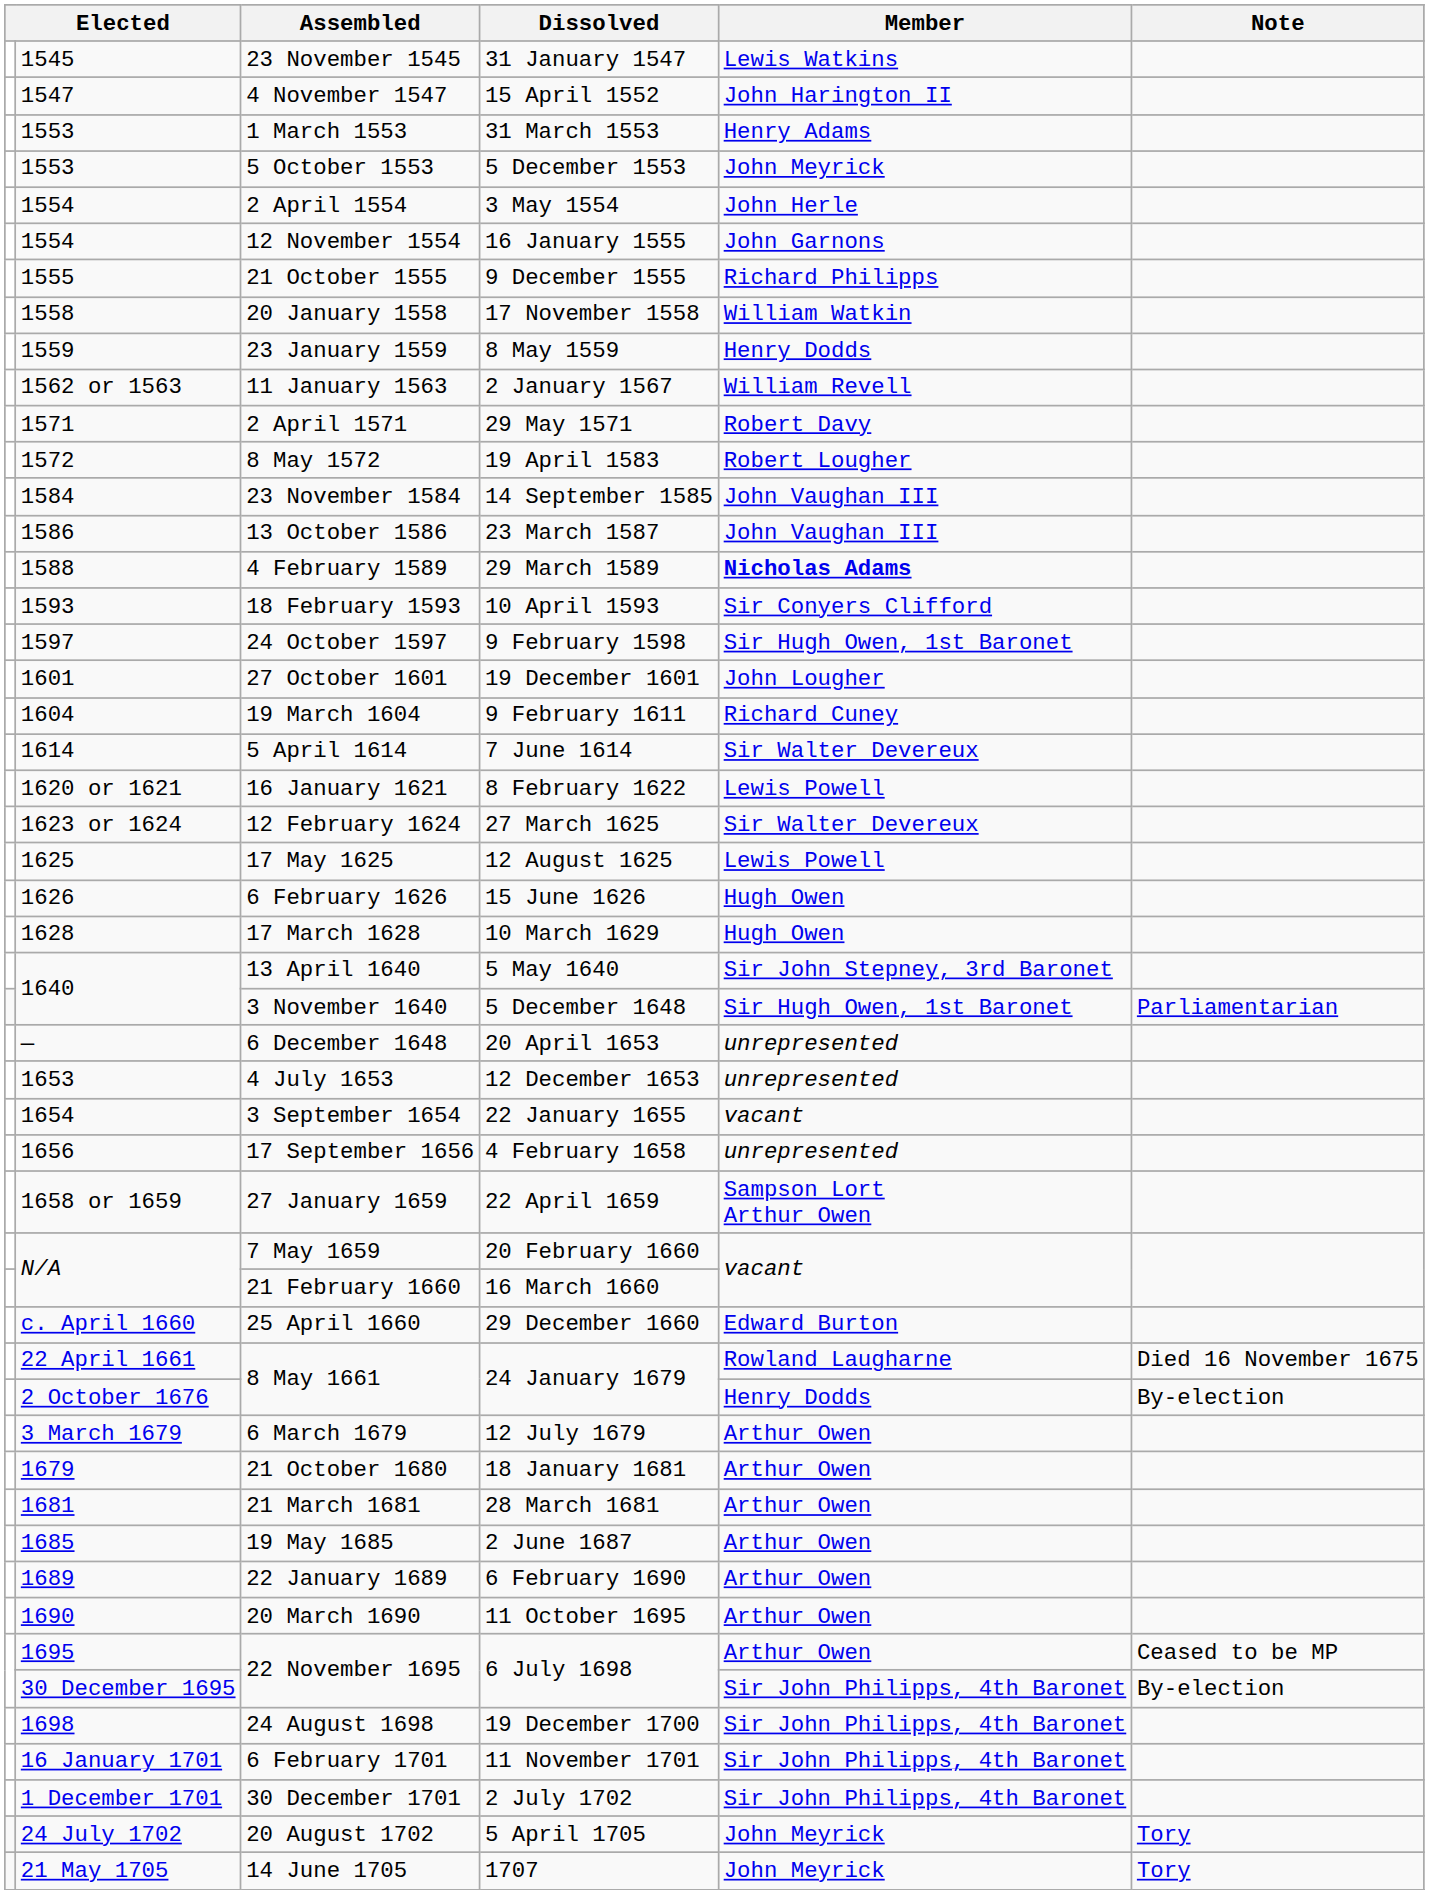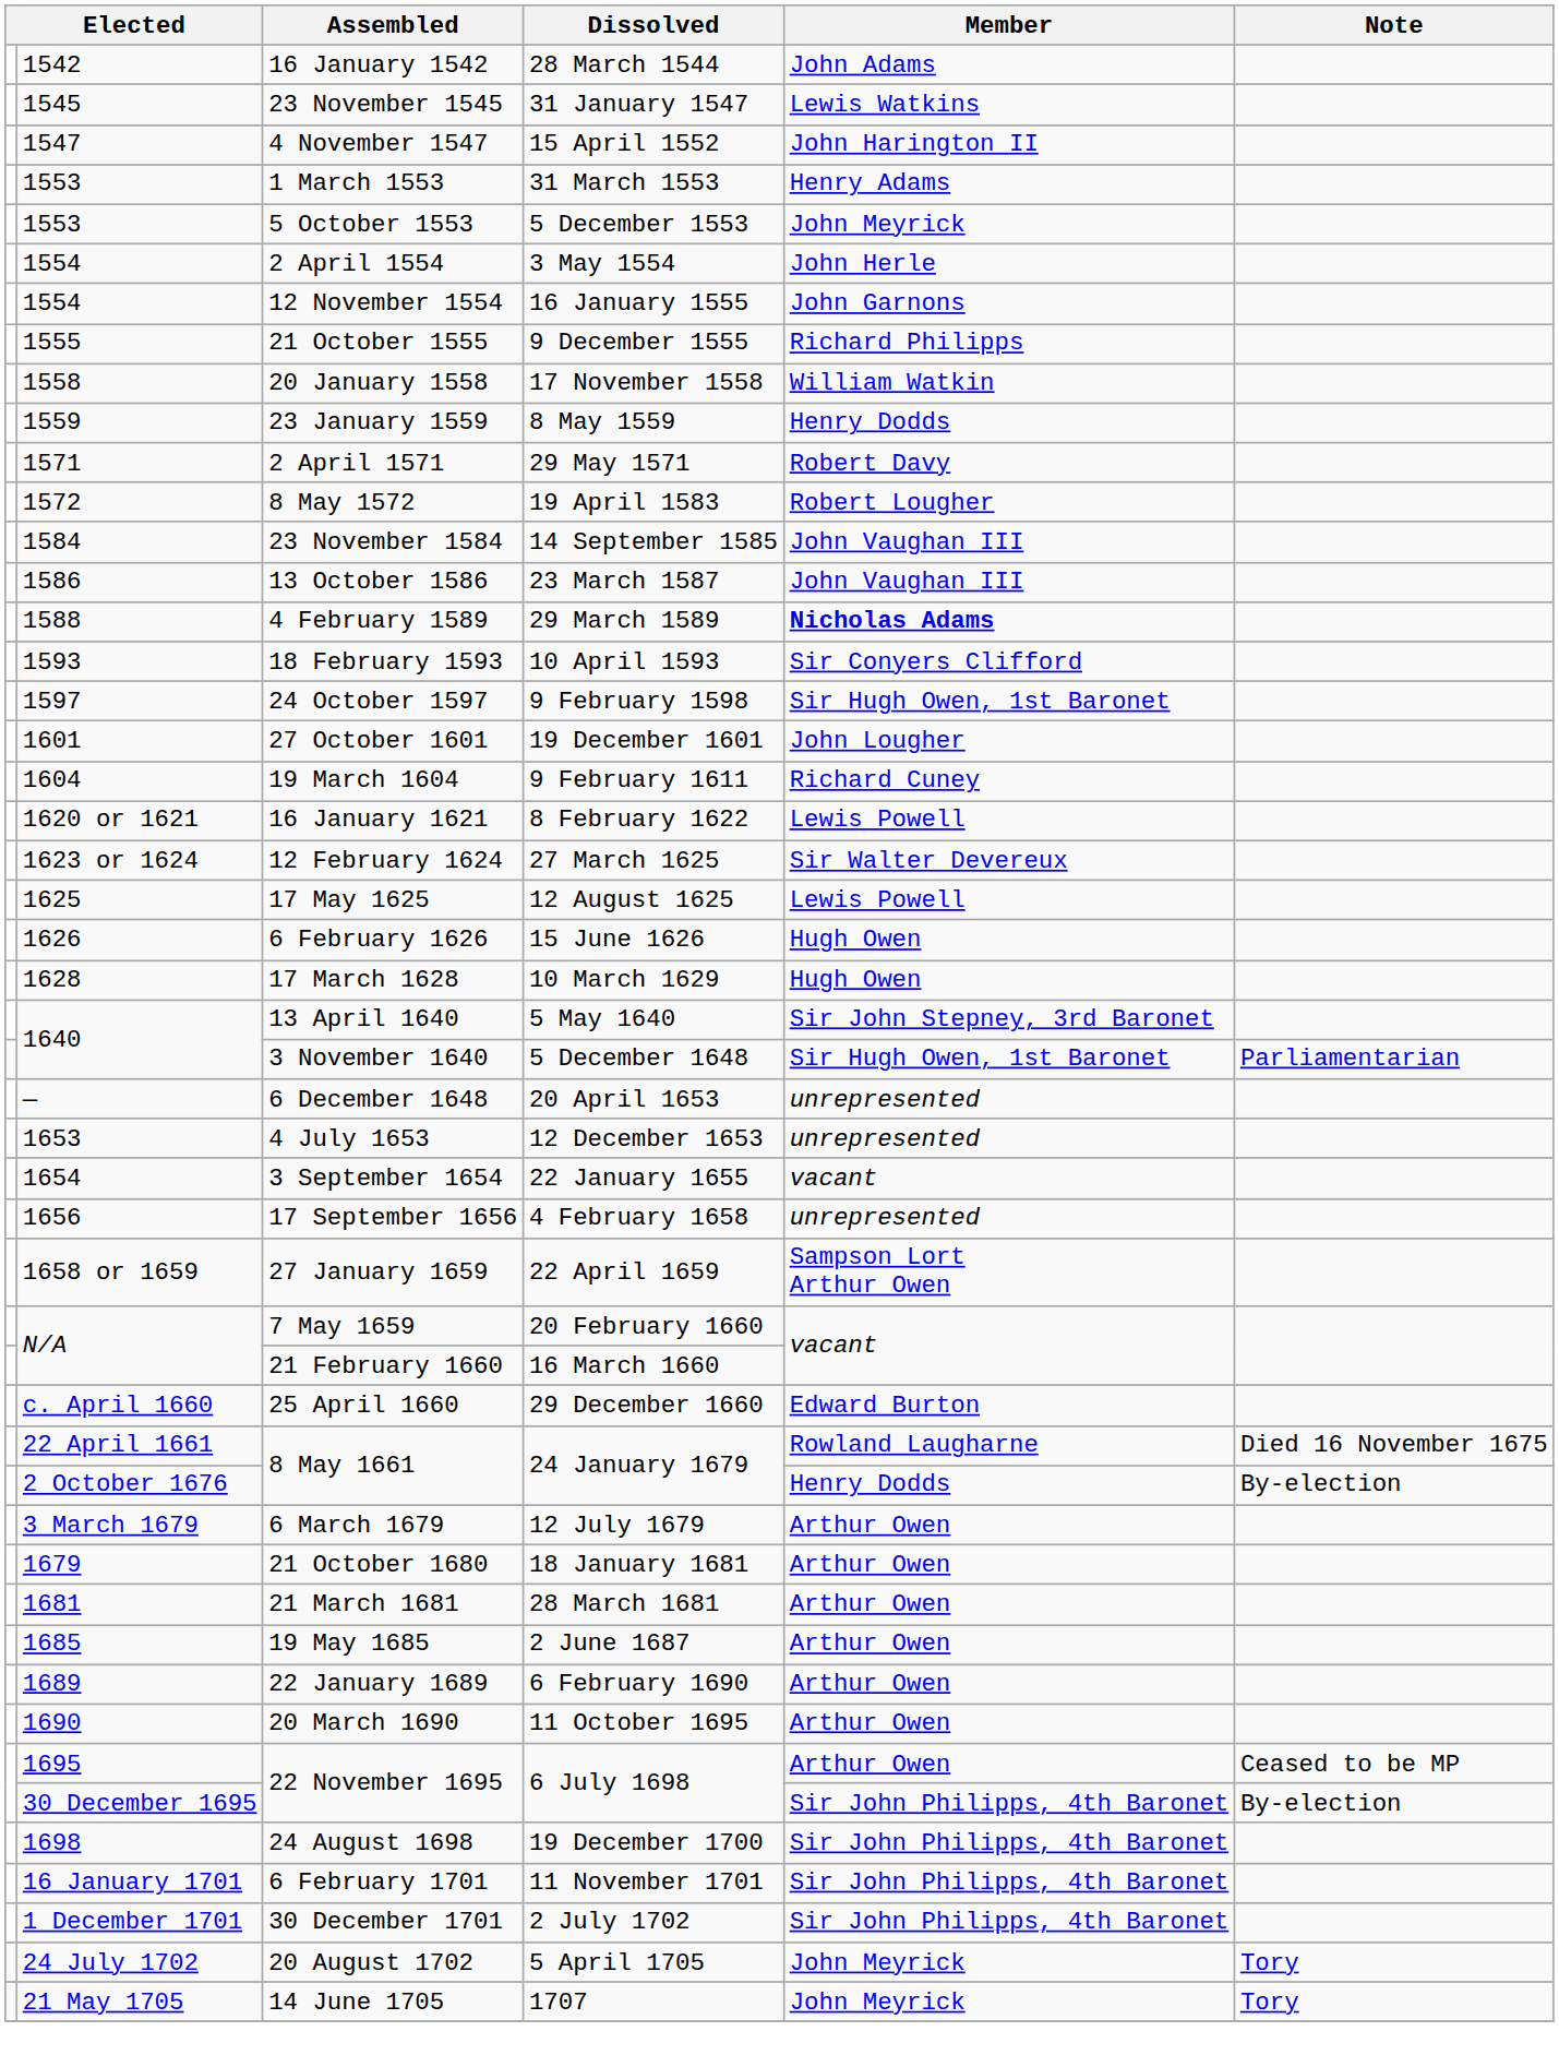+ row: 1542 | 16 January 1542 | 28 March 1544 | John Adams
- row: 1562 or 1563 | 11 January 1563 | 2 January 1567 | William Revell
- row: 1614 | 5 April 1614 | 7 June 1614 | Sir Walter Devereux
